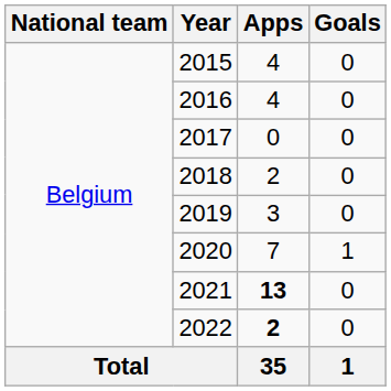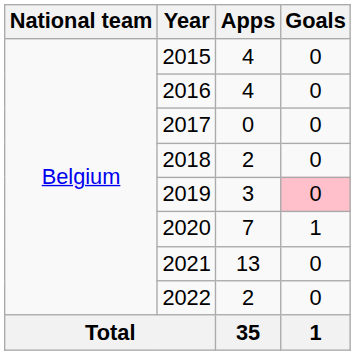2019 | Goals: no background -> pink background
2021 | Apps: bold -> normal
2022 | Apps: bold -> normal
